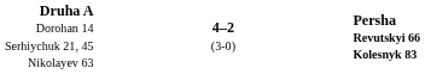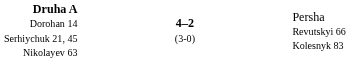Druha A Dorohan 14 Serhiychuk 21, 45 Nikolayev 63 | column 3: bold -> normal
